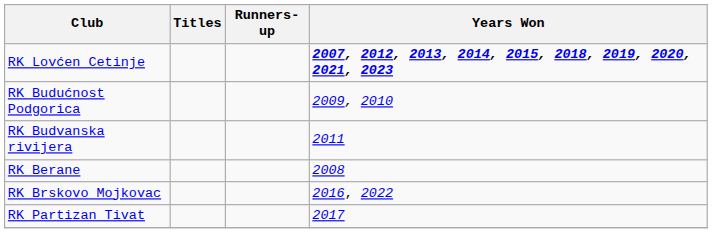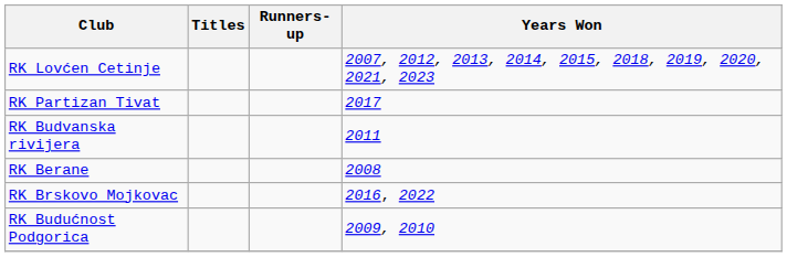RK Lovćen Cetinje | Years Won: bold -> normal
rows swapped: RK Budućnost Podgorica <-> RK Partizan Tivat
